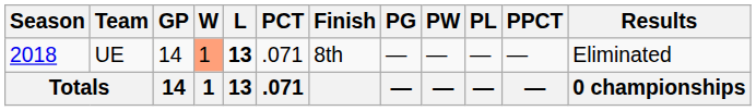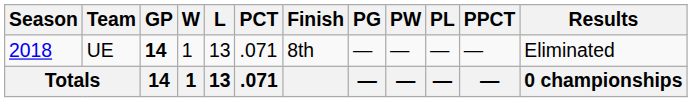UE | GP: normal -> bold
UE | W: lightsalmon background -> no background
UE | L: bold -> normal
